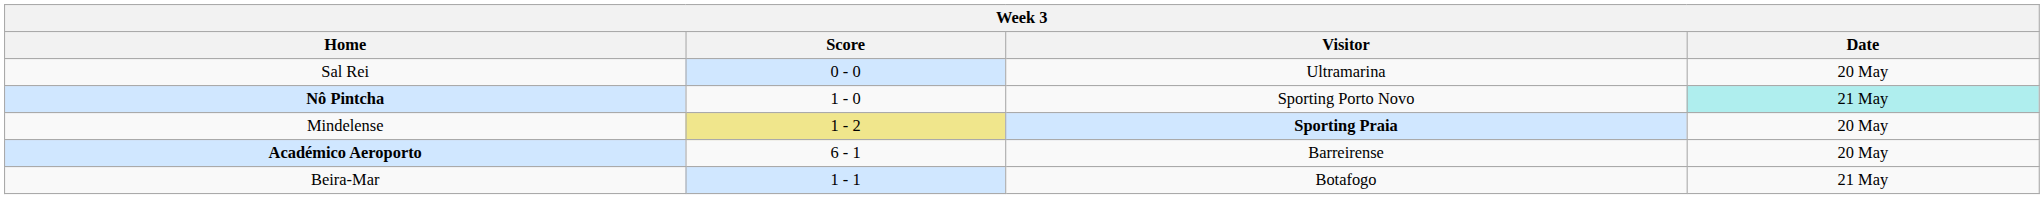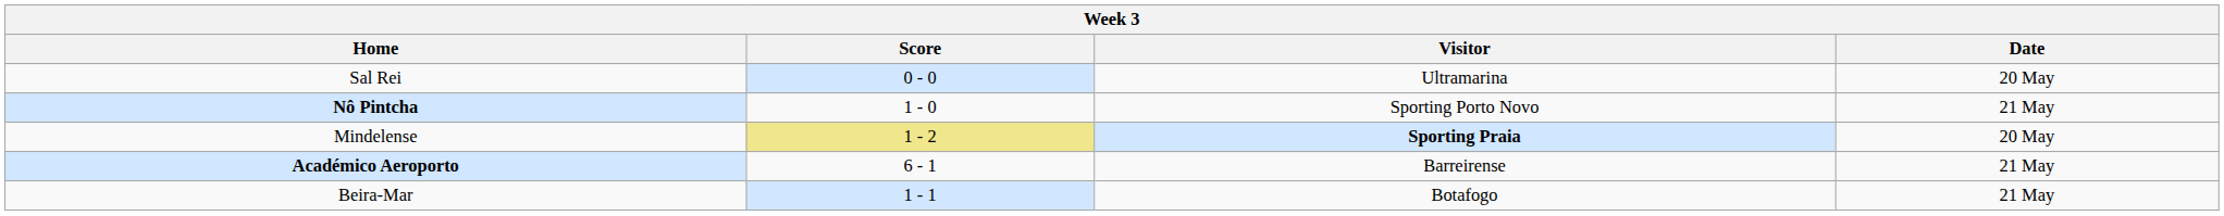Nô Pintcha | Date: paleturquoise background -> no background
Académico Aeroporto | Date: 20 May -> 21 May
